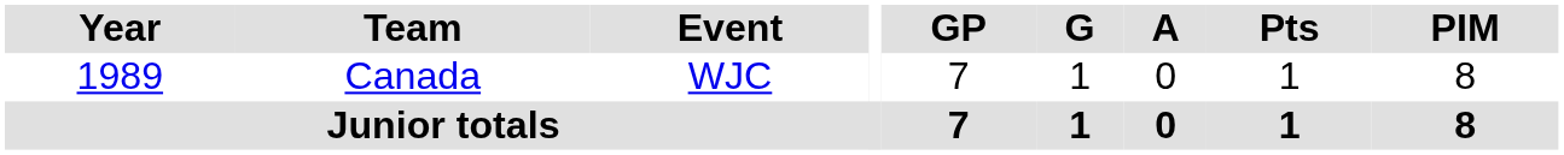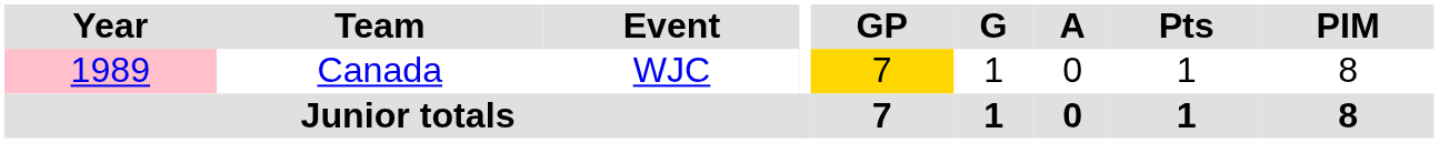Canada | Year: no background -> pink background
Canada | GP: no background -> gold background
